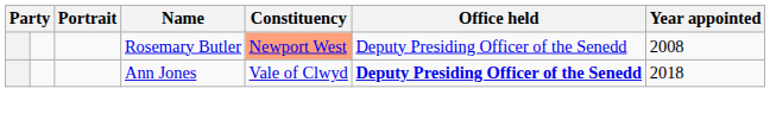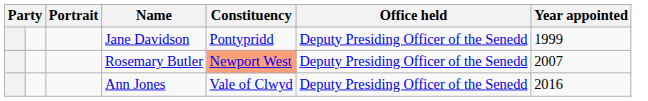+ row: Jane Davidson | Pontypridd | Deputy Presiding Officer of the Senedd | 1999
Rosemary Butler | Year appointed: 2008 -> 2007
Ann Jones | Office held: bold -> normal
Ann Jones | Year appointed: 2018 -> 2016
